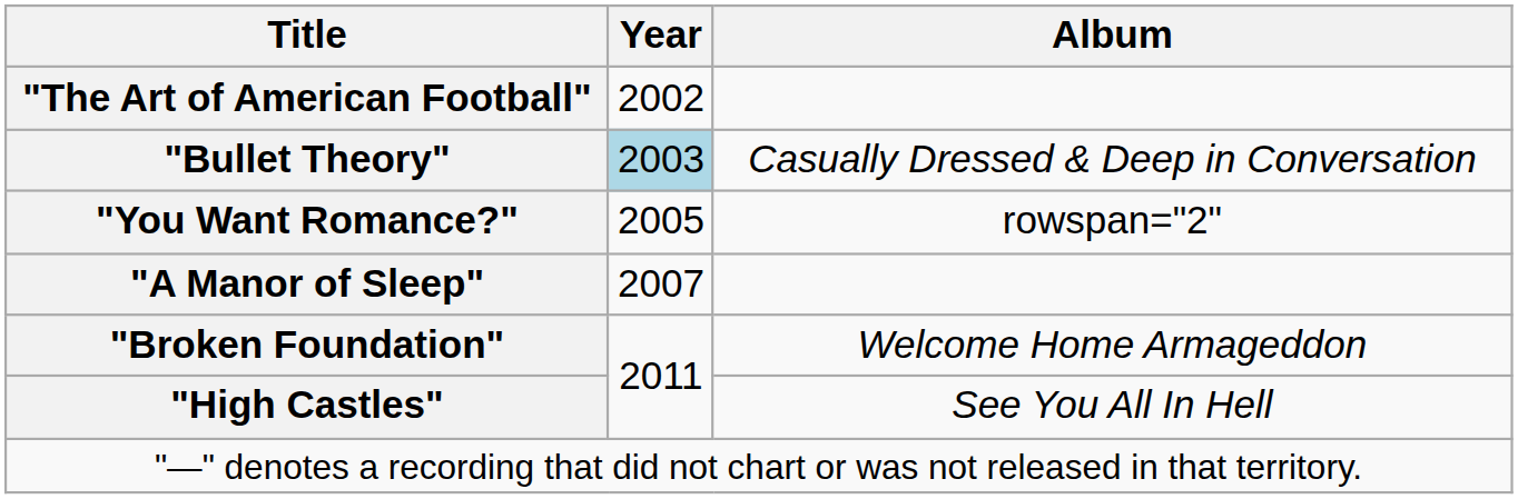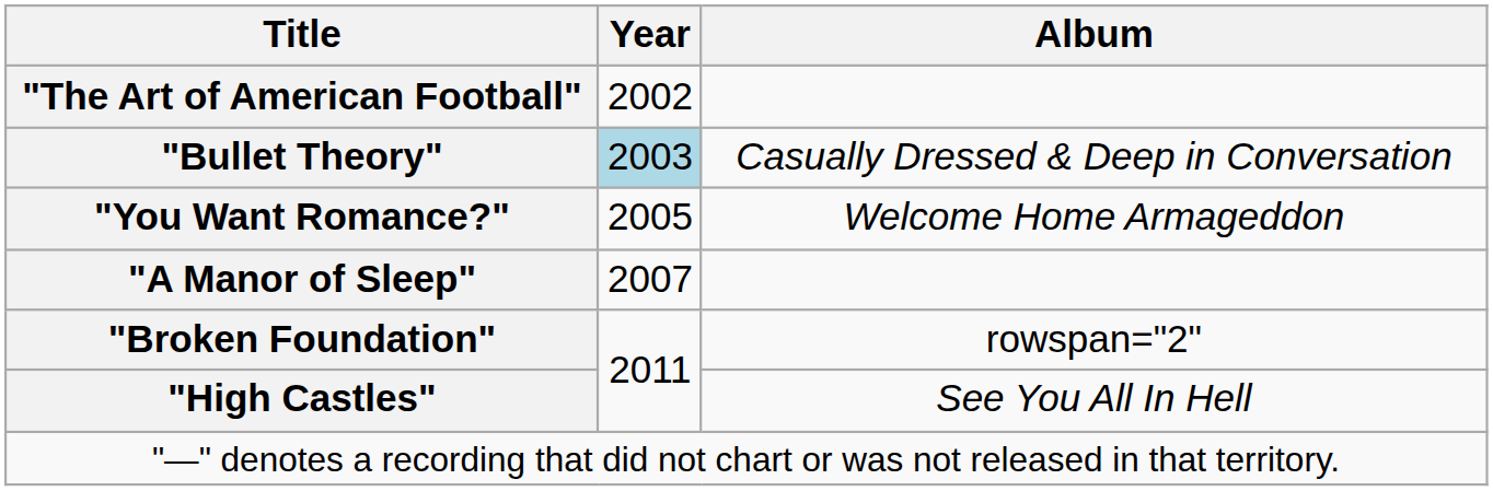"You Want Romance?" | Album: rowspan="2" -> Welcome Home Armageddon
"Broken Foundation" | Album: Welcome Home Armageddon -> rowspan="2"
